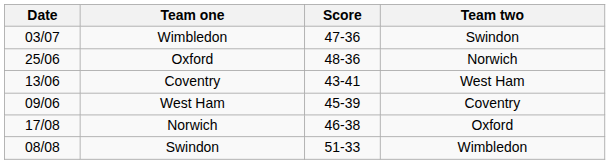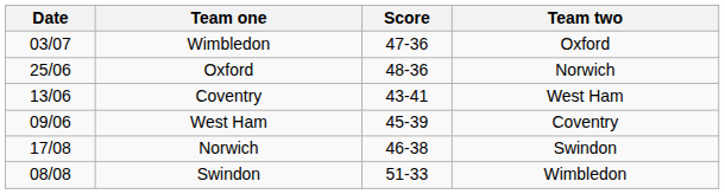row 2 | Team two: Swindon -> Oxford
row 6 | Team two: Oxford -> Swindon
